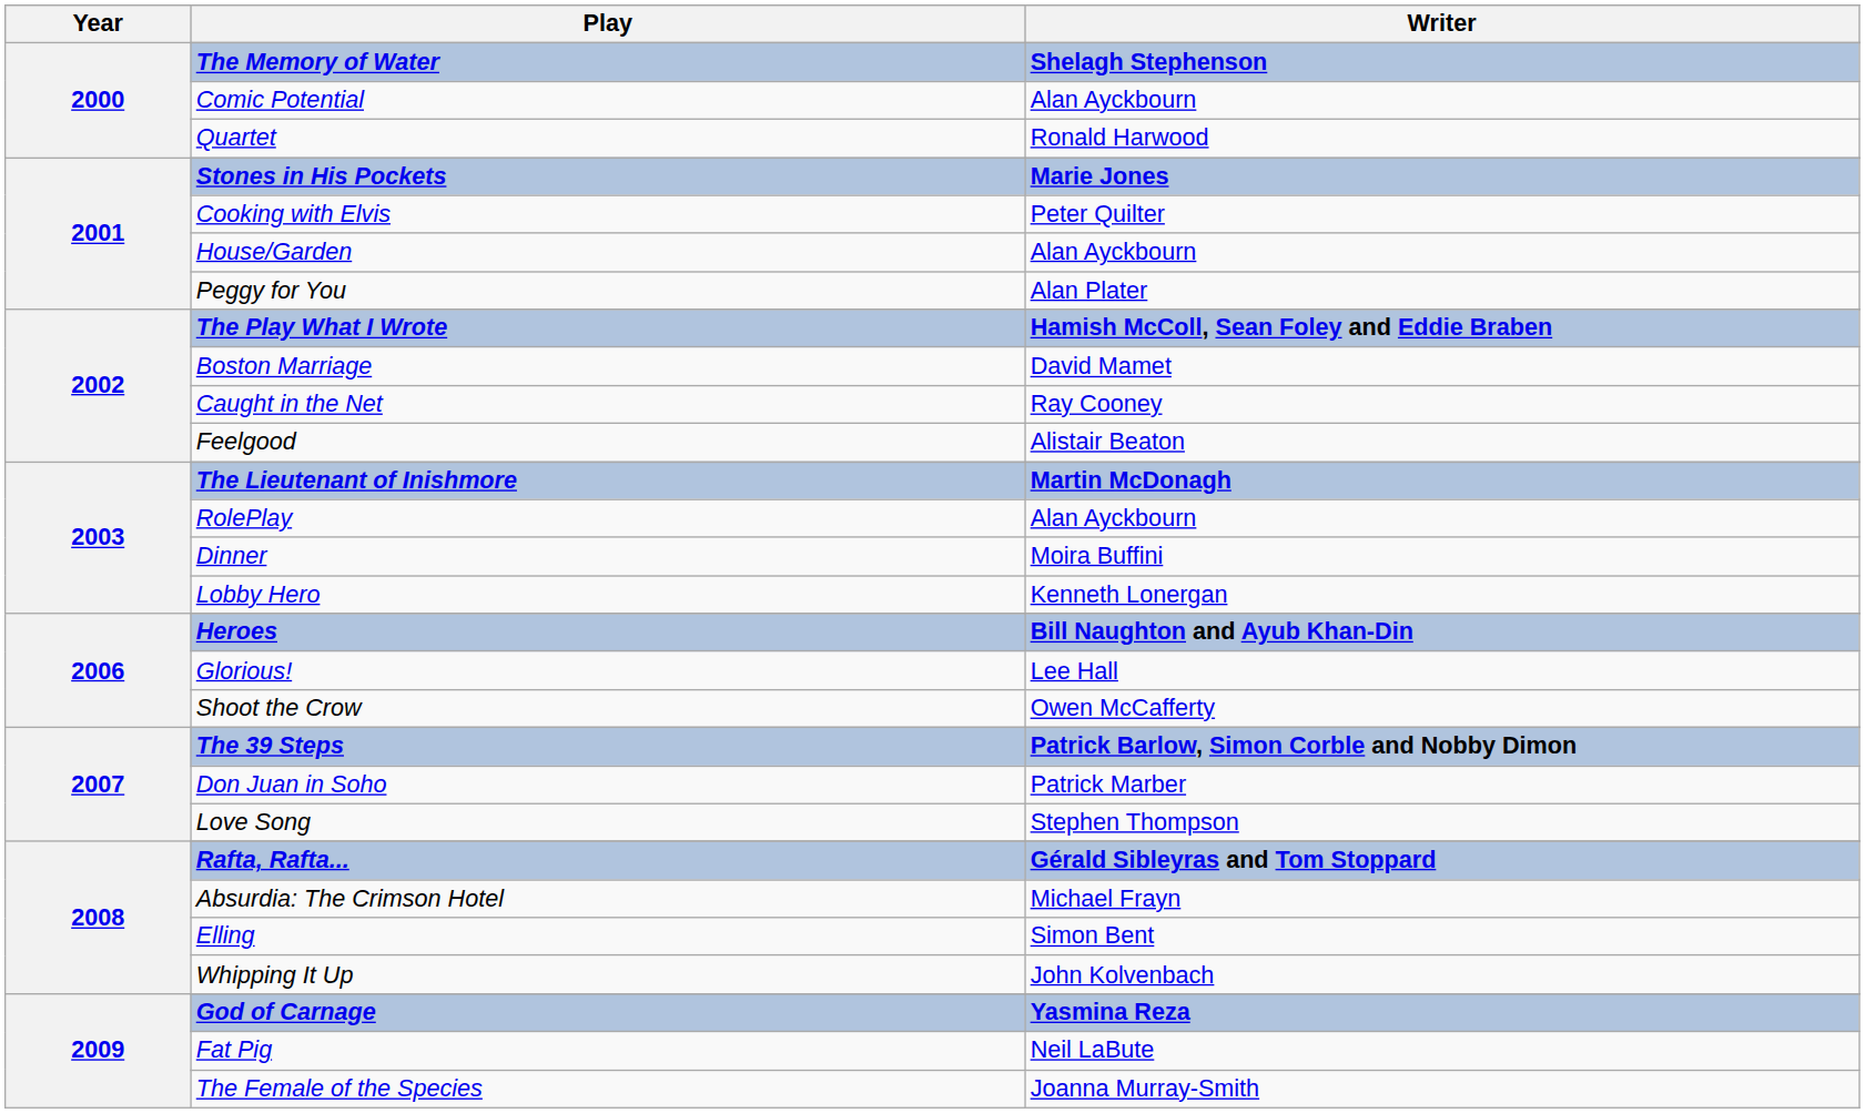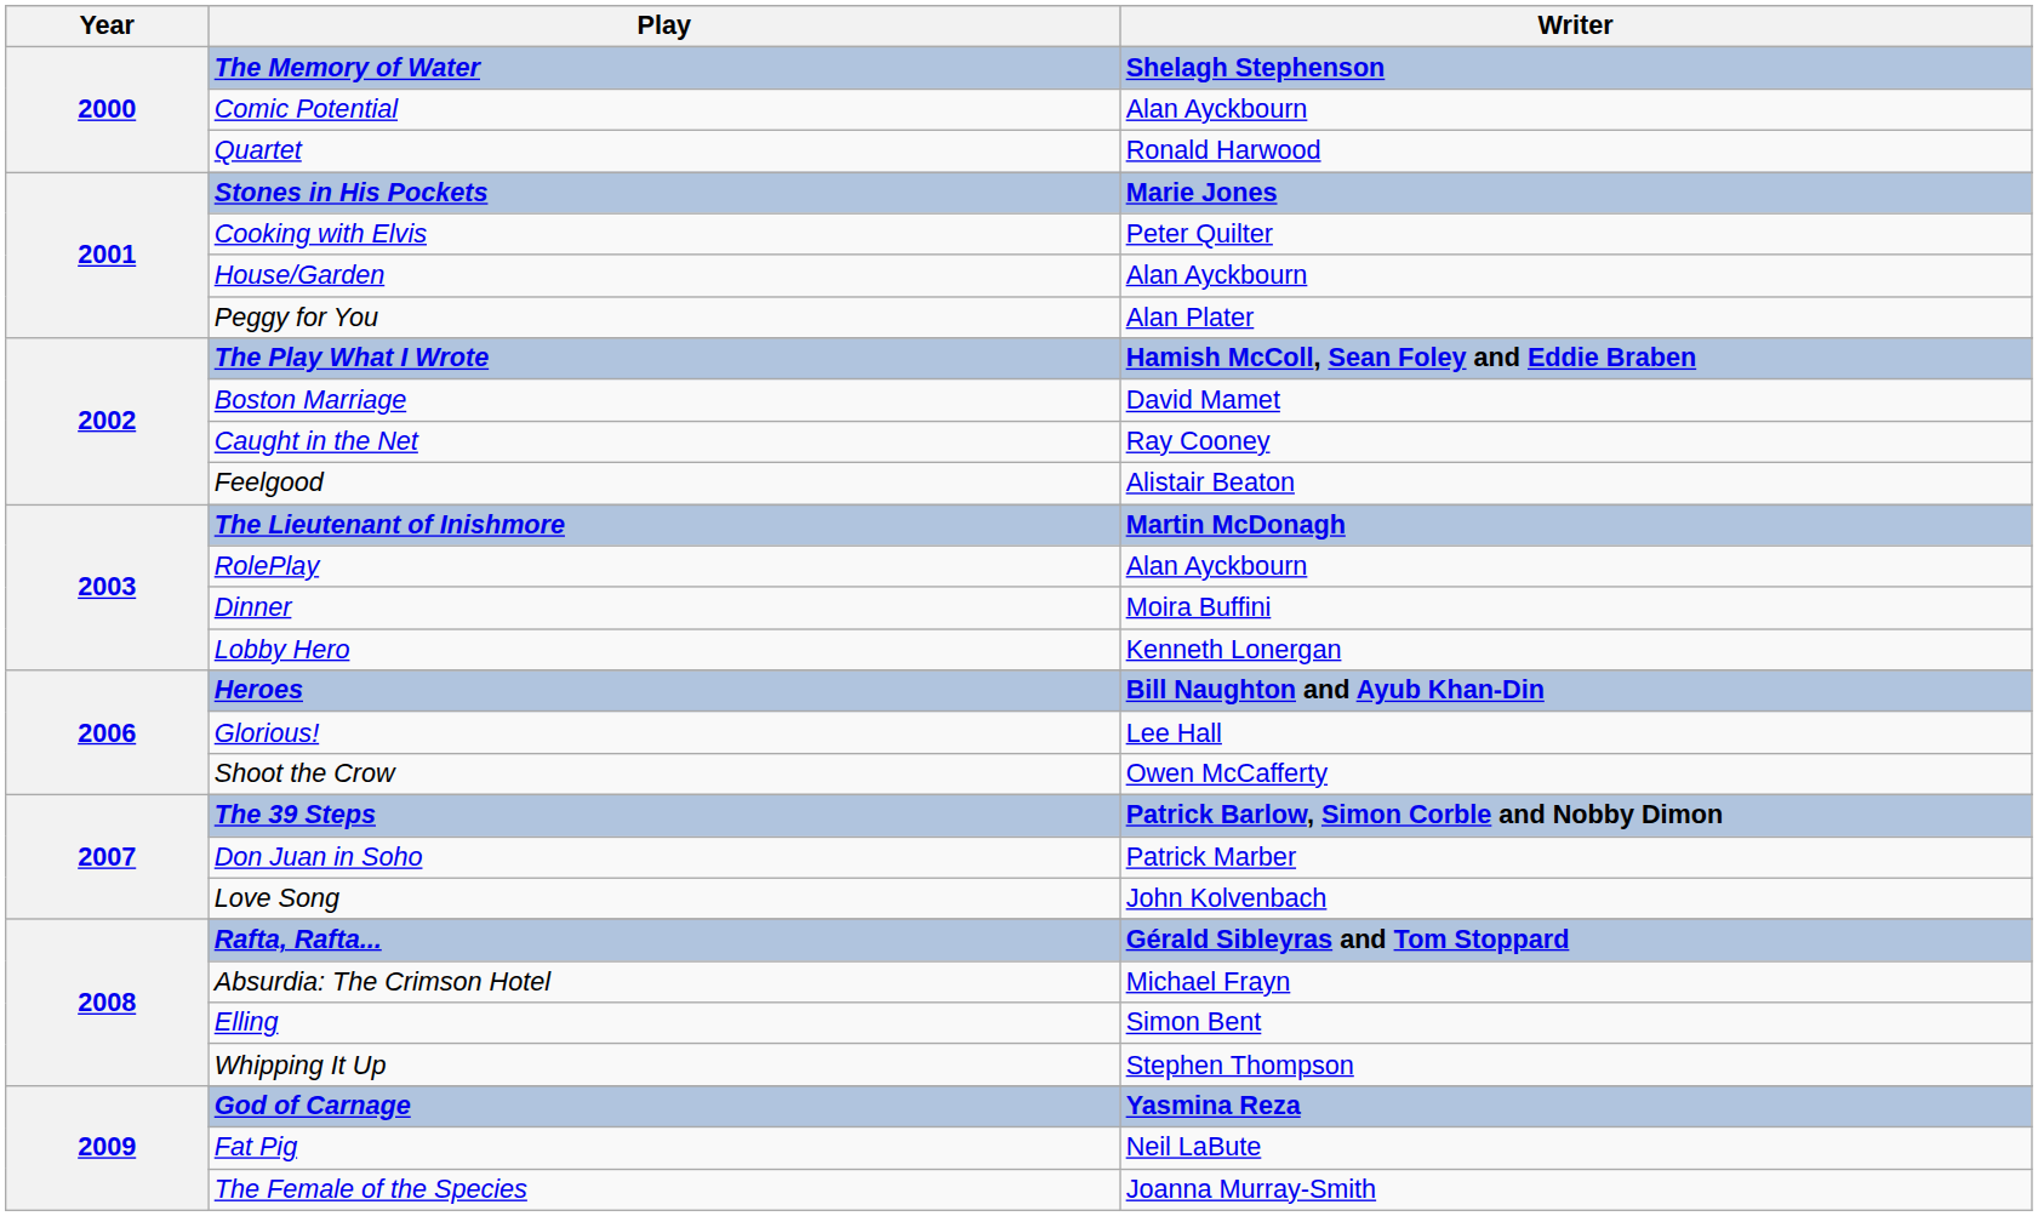Love Song | Writer: Stephen Thompson -> John Kolvenbach
Whipping It Up | Writer: John Kolvenbach -> Stephen Thompson
